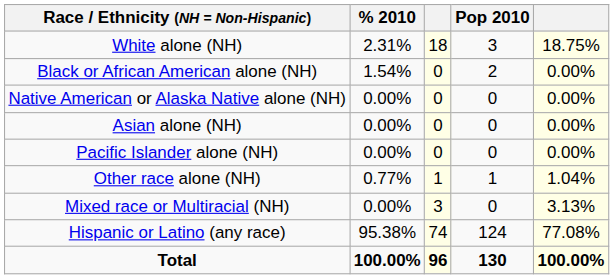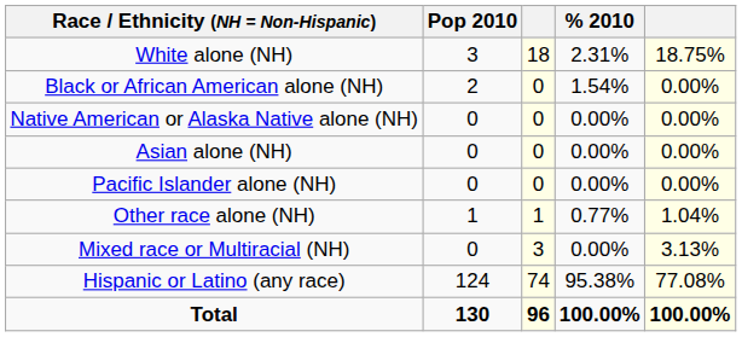columns swapped: Pop 2010 <-> % 2010
